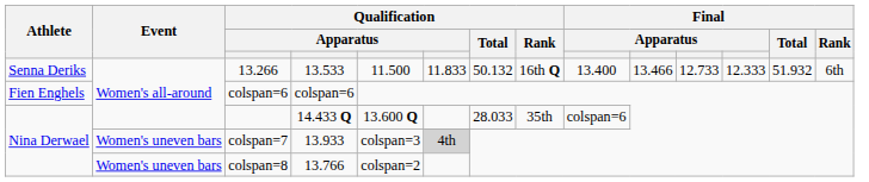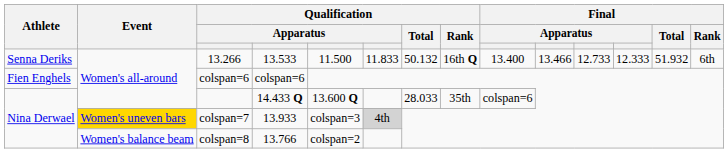colspan=7 | Event: no background -> gold background
colspan=8 | Event: Women's uneven bars -> Women's balance beam
